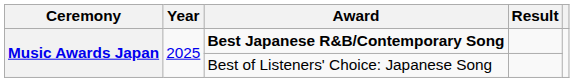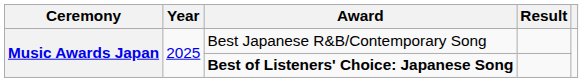Best Japanese R&B/Contemporary Song | Award: bold -> normal
Best of Listeners' Choice: Japanese Song | Award: normal -> bold
